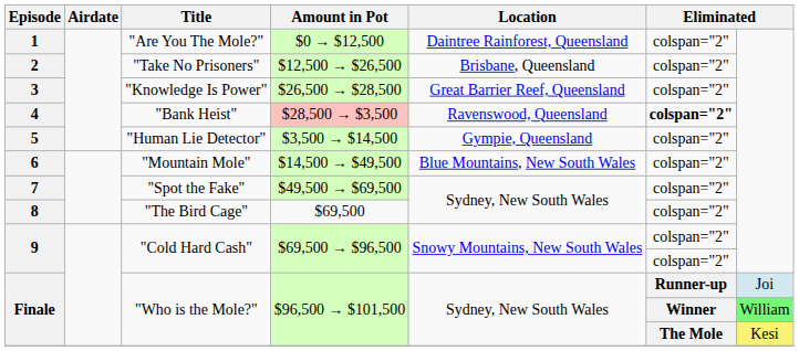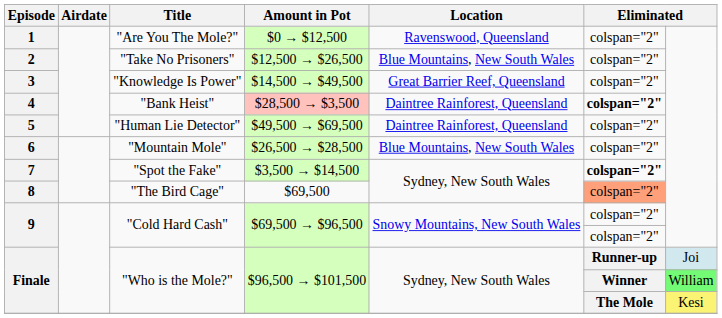1 | Location: Daintree Rainforest, Queensland -> Ravenswood, Queensland
2 | Location: Brisbane, Queensland -> Blue Mountains, New South Wales
3 | Amount in Pot: $26,500 → $28,500 -> $14,500 → $49,500
4 | Location: Ravenswood, Queensland -> Daintree Rainforest, Queensland
5 | Amount in Pot: $3,500 → $14,500 -> $49,500 → $69,500
5 | Location: Gympie, Queensland -> Daintree Rainforest, Queensland
6 | Amount in Pot: $14,500 → $49,500 -> $26,500 → $28,500
7 | Amount in Pot: $49,500 → $69,500 -> $3,500 → $14,500
7 | column 6: normal -> bold
8 | column 6: no background -> lightsalmon background
